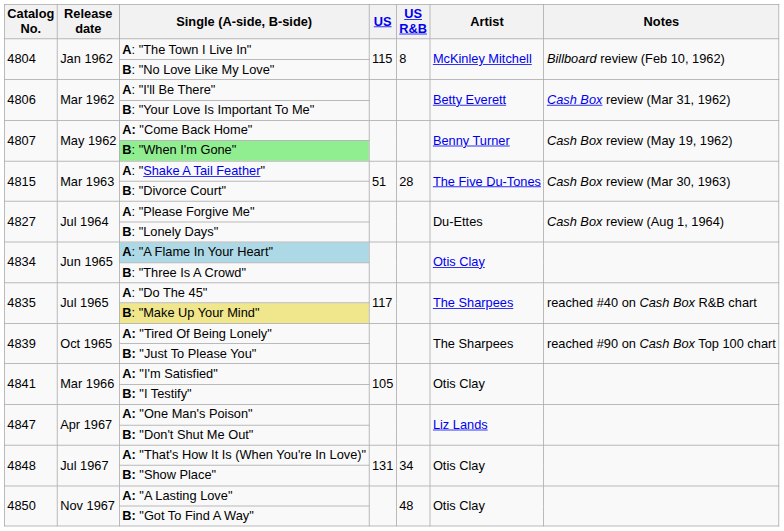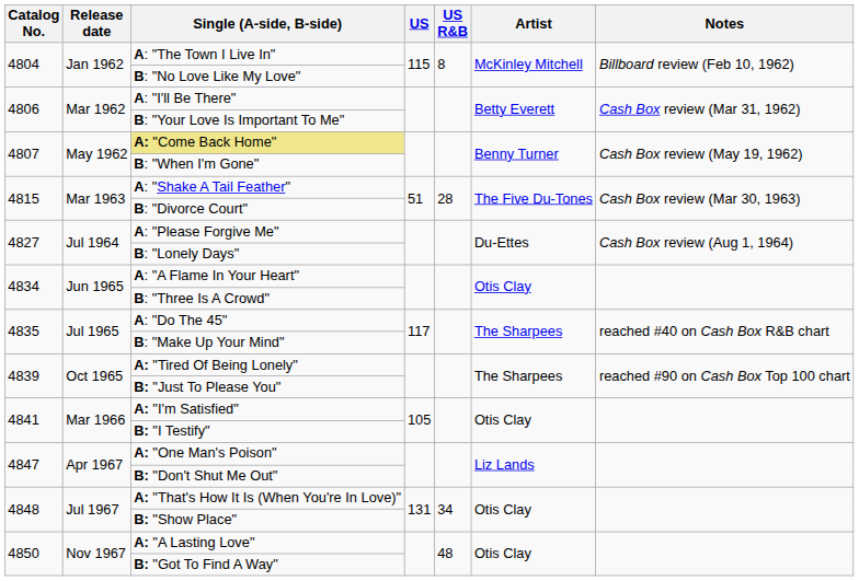A: "Come Back Home" | Single (A-side, B-side): no background -> khaki background
B: "When I'm Gone" | Single (A-side, B-side): lightgreen background -> no background
A: "A Flame In Your Heart" | Single (A-side, B-side): lightblue background -> no background
B: "Make Up Your Mind" | Single (A-side, B-side): khaki background -> no background
